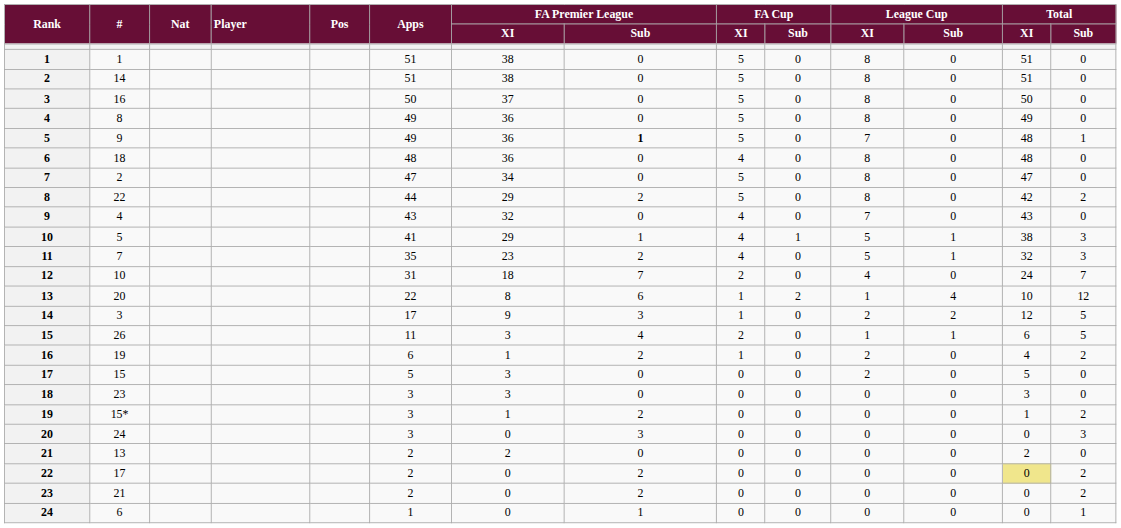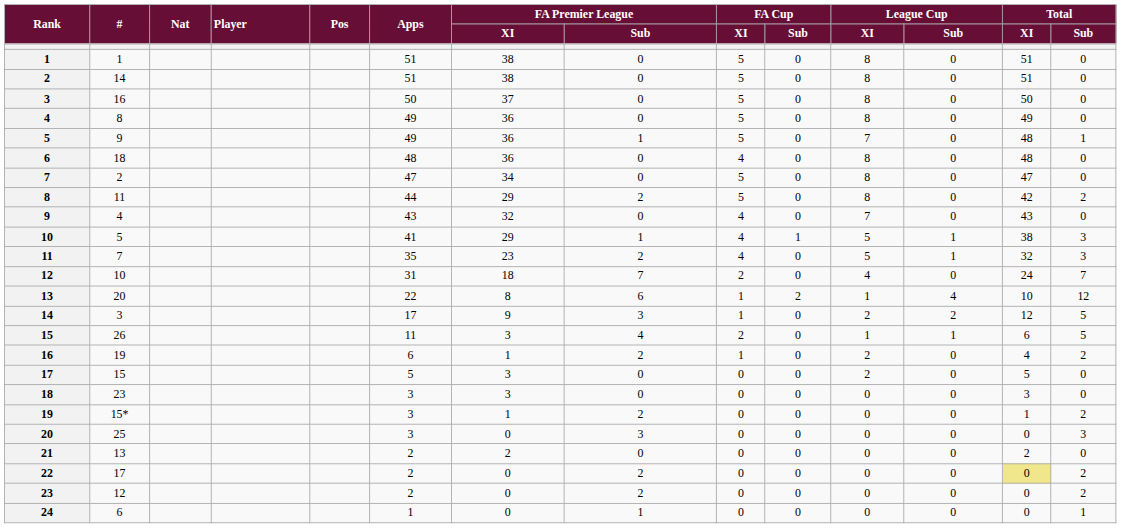row 8 | FA Premier League / Sub: bold -> normal
row 11 | #: 22 -> 11
row 23 | #: 24 -> 25
row 26 | #: 21 -> 12
